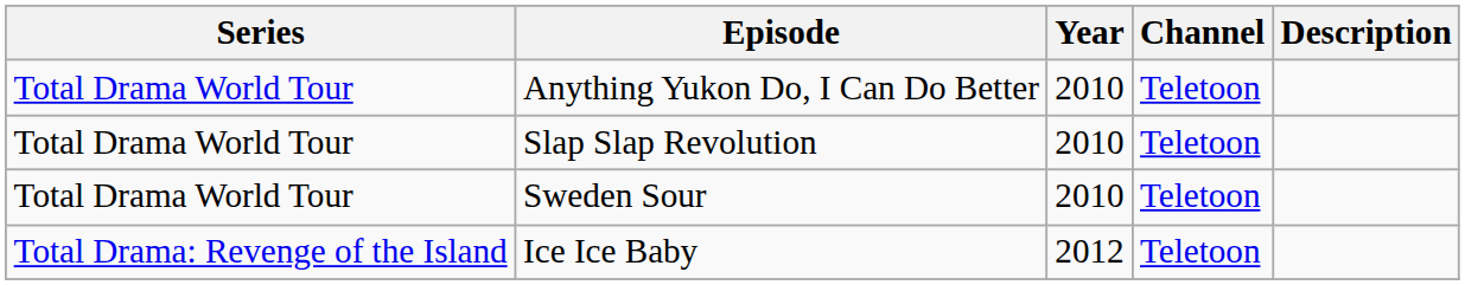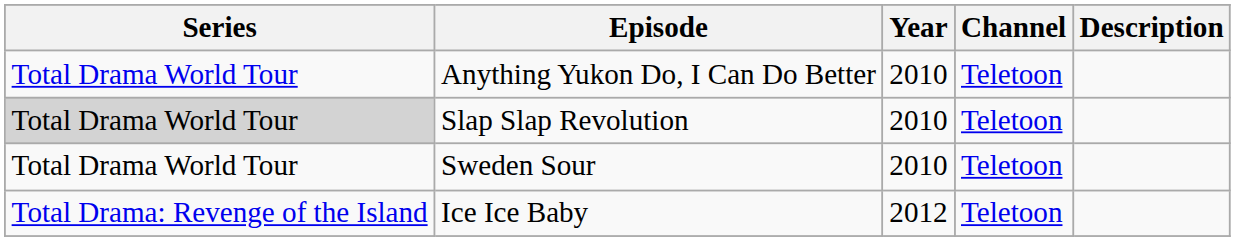row 3 | Series: no background -> lightgrey background
